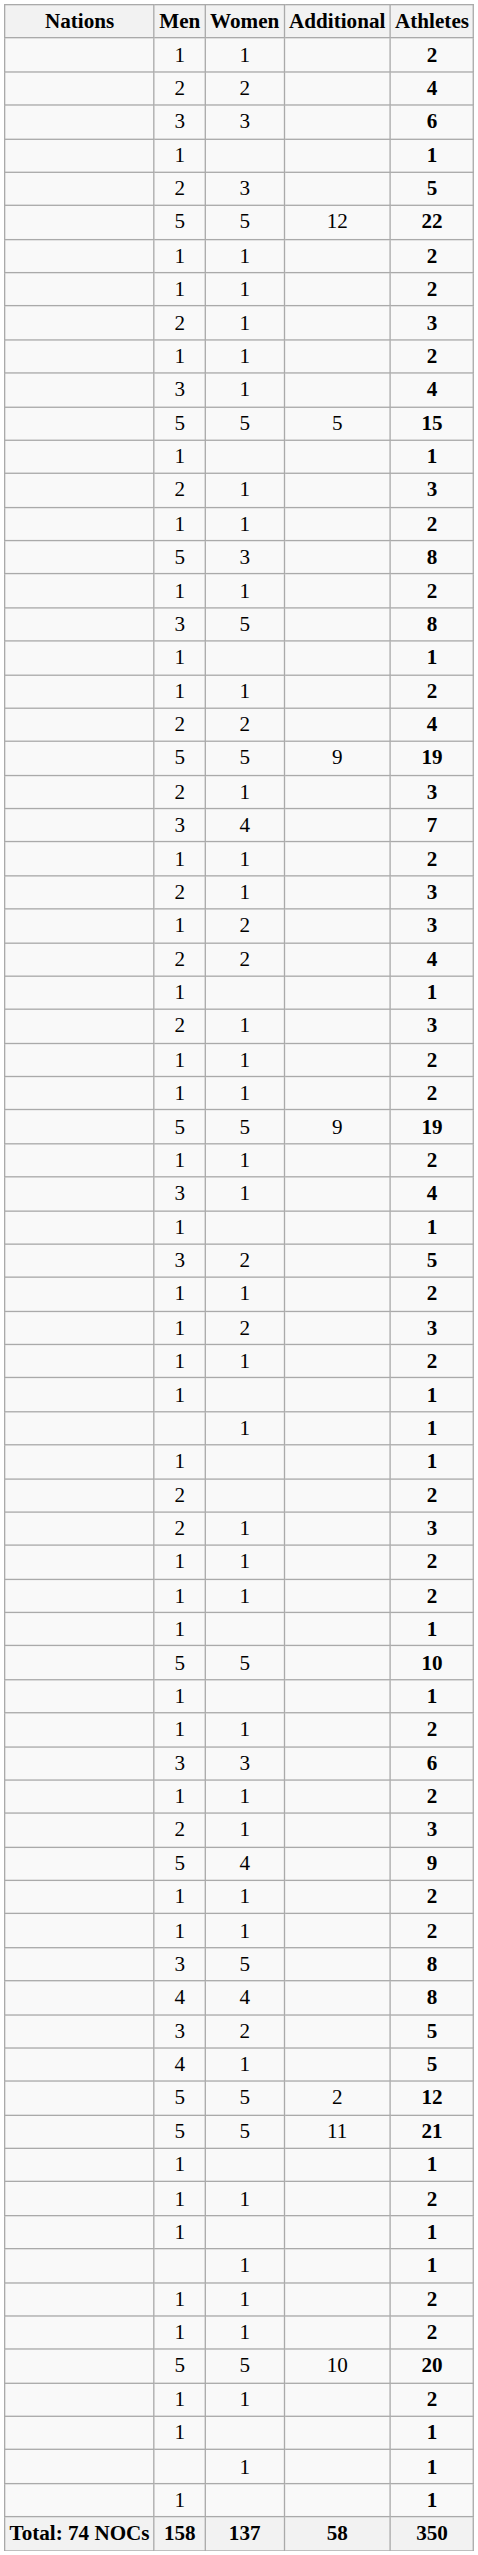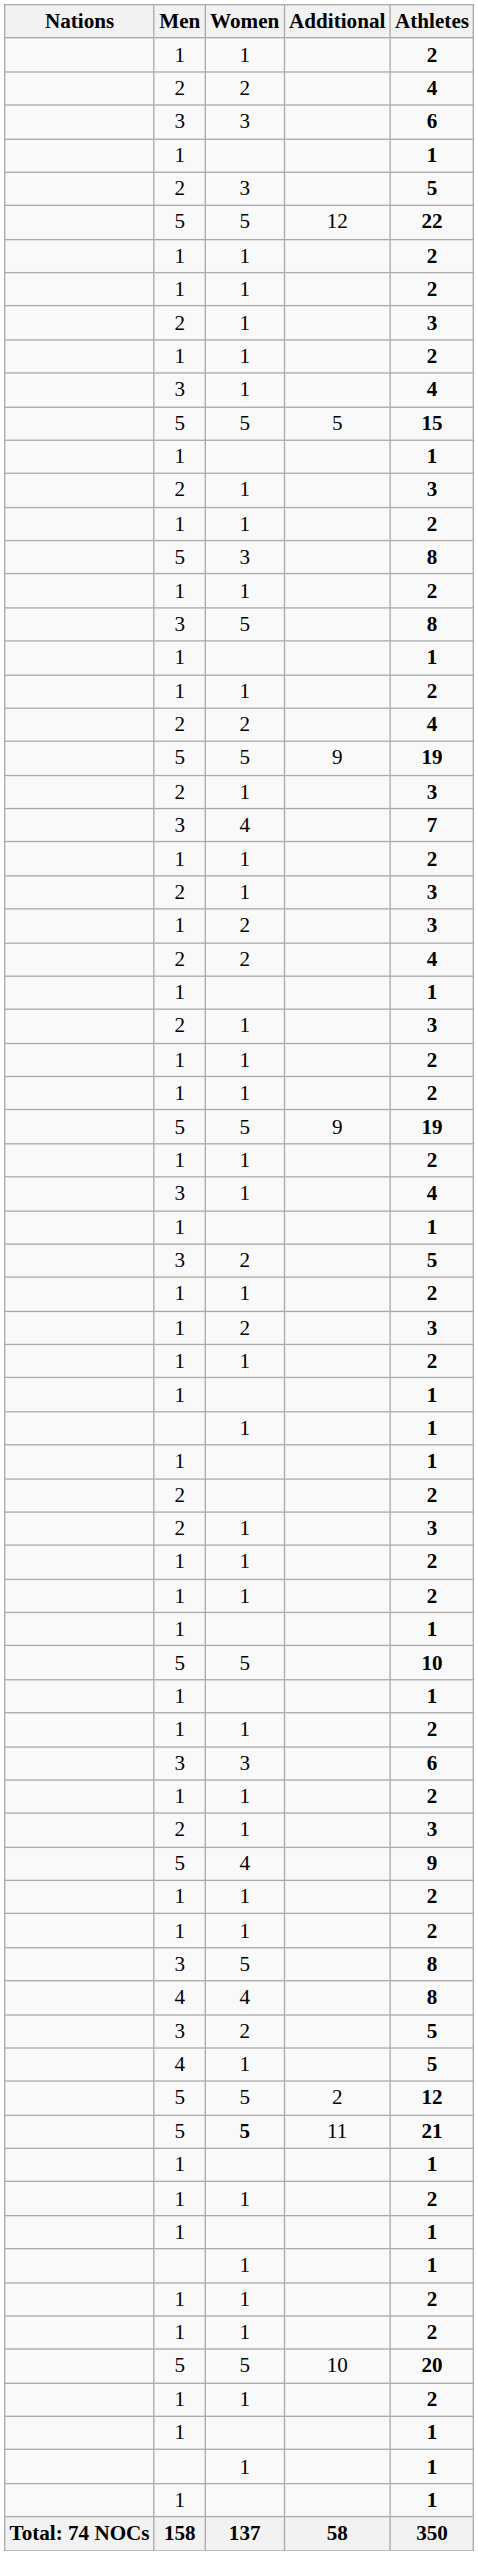11 | Women: normal -> bold
